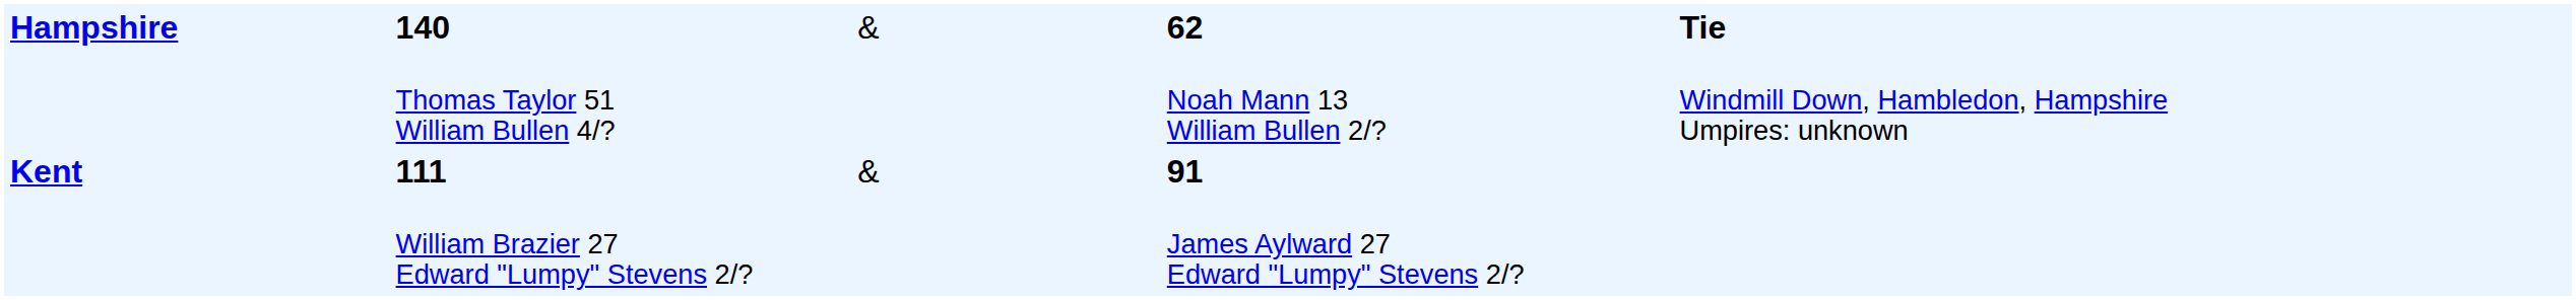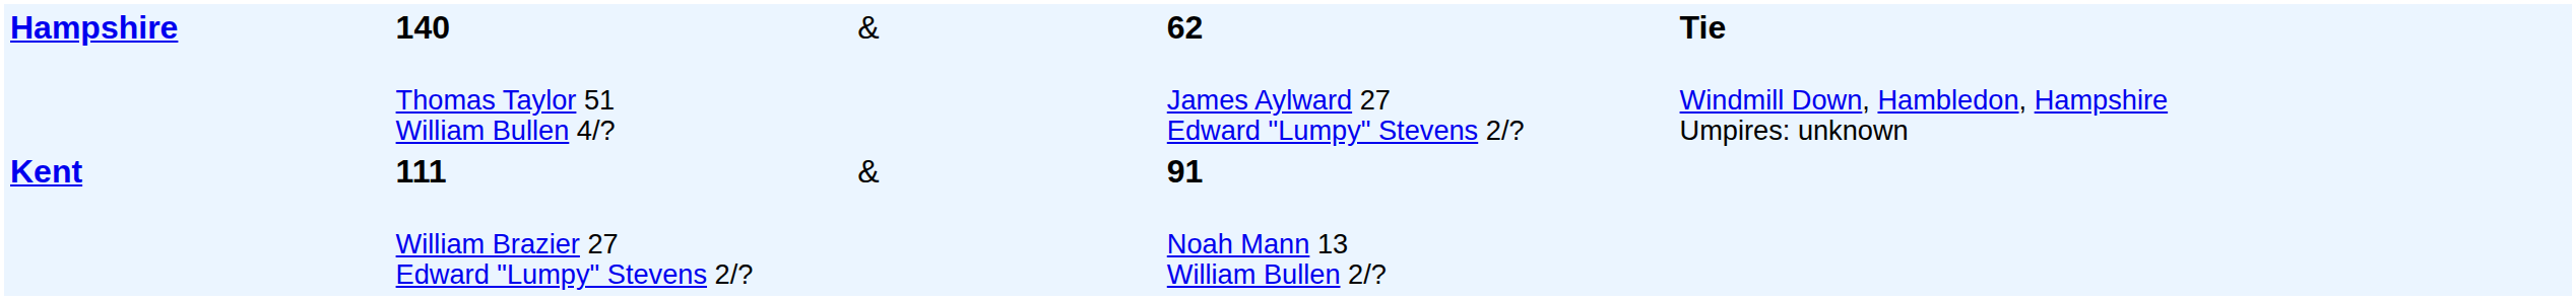Thomas Taylor 51 William Bullen 4/? | column 4: Noah Mann 13 William Bullen 2/? -> James Aylward 27 Edward "Lumpy" Stevens 2/?
William Brazier 27 Edward "Lumpy" Stevens 2/? | column 4: James Aylward 27 Edward "Lumpy" Stevens 2/? -> Noah Mann 13 William Bullen 2/?
